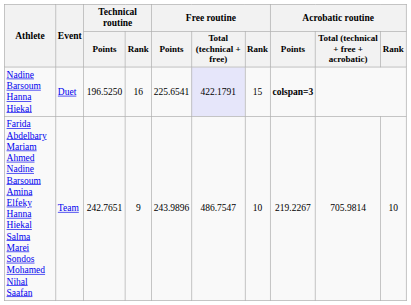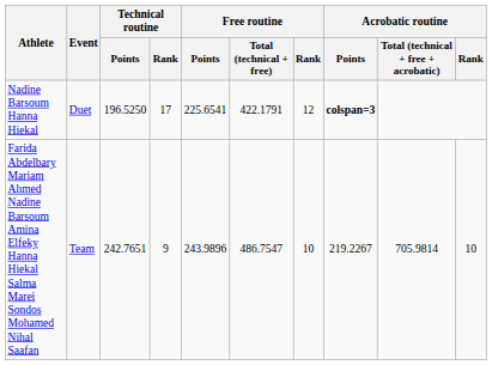Nadine Barsoum Hanna Hiekal | Technical routine / Rank: 16 -> 17
Nadine Barsoum Hanna Hiekal | Free routine / Total (technical + free): lavender background -> no background
Nadine Barsoum Hanna Hiekal | Free routine / Rank: 15 -> 12
